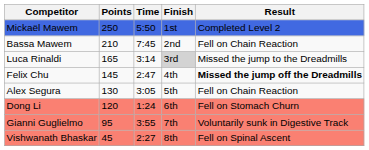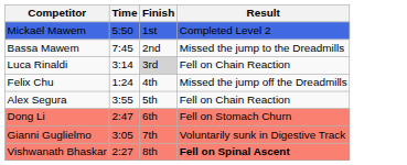- column: Points | 250 | 210 | 165 | 145 | 130 | 120 | 95 | 45
Bassa Mawem | Result: Fell on Chain Reaction -> Missed the jump to the Dreadmills
Luca Rinaldi | Result: Missed the jump to the Dreadmills -> Fell on Chain Reaction
Felix Chu | Time: 2:47 -> 1:24
Felix Chu | Result: bold -> normal
Alex Segura | Time: 3:05 -> 3:55
Dong Li | Time: 1:24 -> 2:47
Gianni Guglielmo | Time: 3:55 -> 3:05
Vishwanath Bhaskar | Result: normal -> bold
